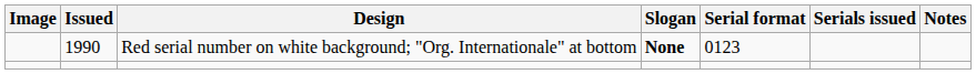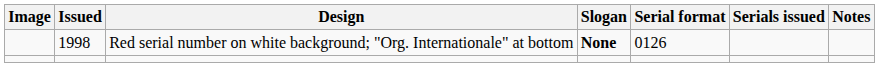row 2 | Issued: 1990 -> 1998
row 2 | Serial format: 0123 -> 0126
